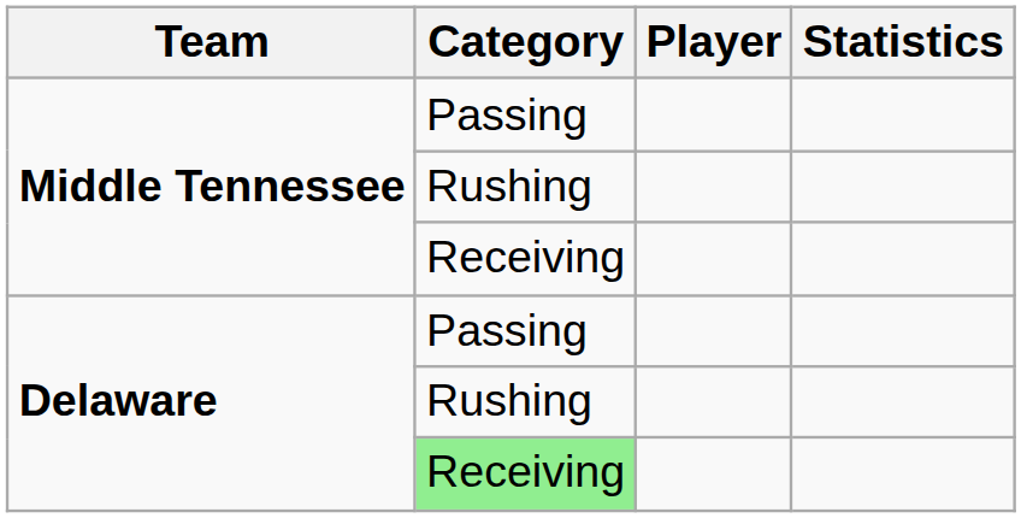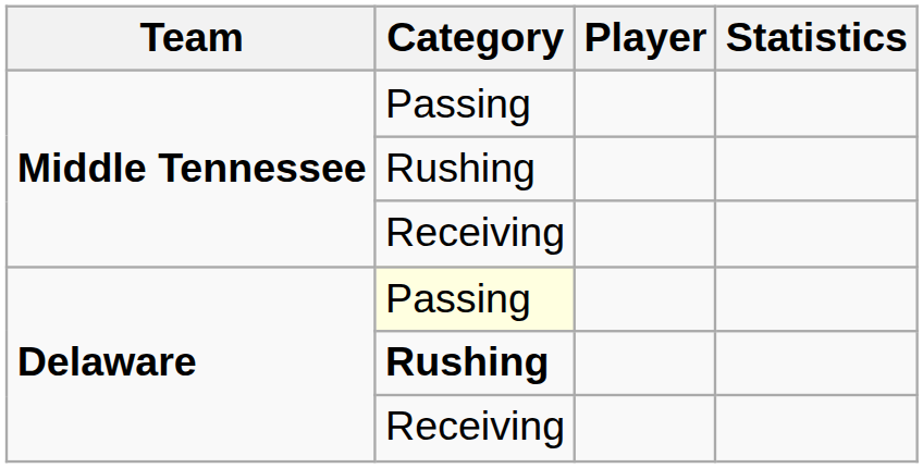Delaware / Passing | Category: no background -> lightyellow background
Delaware / Rushing | Category: normal -> bold
Delaware / Receiving | Category: lightgreen background -> no background
